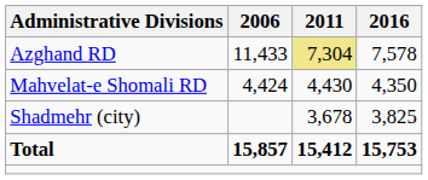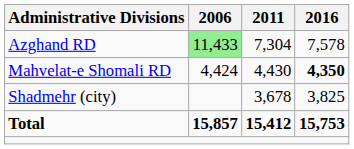Azghand RD | 2006: no background -> lightgreen background
Azghand RD | 2011: khaki background -> no background
Mahvelat-e Shomali RD | 2016: normal -> bold
